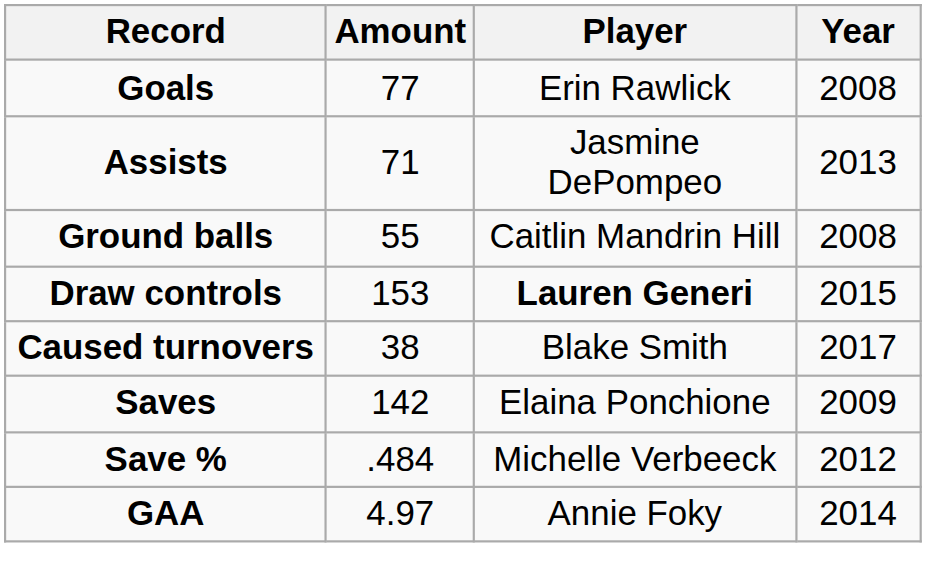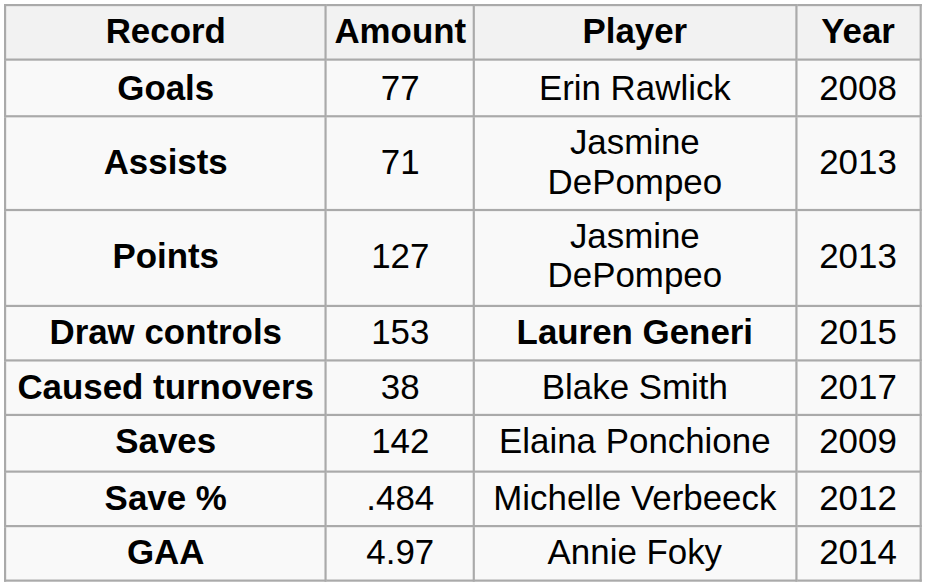+ row: Points | 127 | Jasmine DePompeo | 2013
- row: Ground balls | 55 | Caitlin Mandrin Hill | 2008
